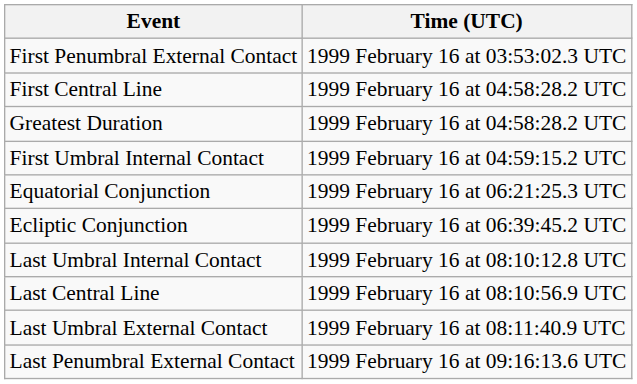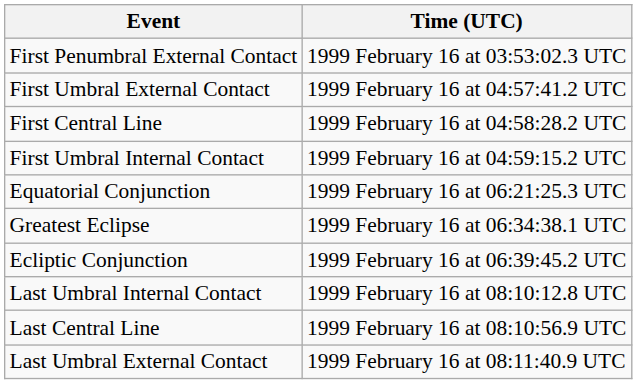+ row: First Umbral External Contact | 1999 February 16 at 04:57:41.2 UTC
- row: Greatest Duration | 1999 February 16 at 04:58:28.2 UTC
+ row: Greatest Eclipse | 1999 February 16 at 06:34:38.1 UTC
- row: Last Penumbral External Contact | 1999 February 16 at 09:16:13.6 UTC
